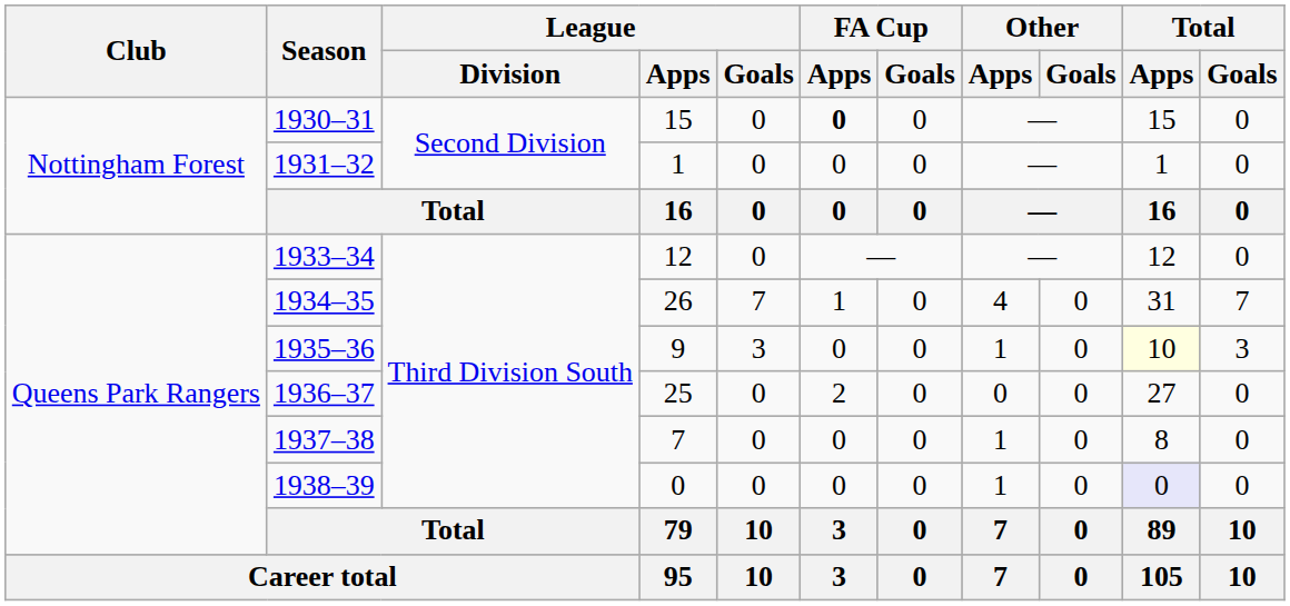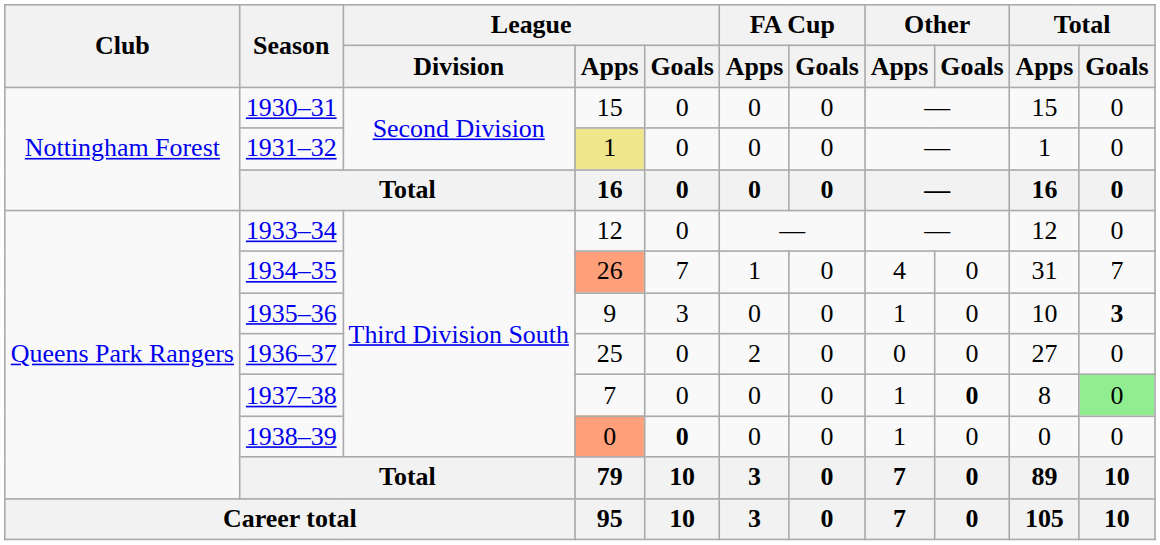1930–31 | FA Cup / Apps: bold -> normal
1931–32 | League / Apps: no background -> khaki background
1934–35 | League / Apps: no background -> lightsalmon background
1935–36 | Total / Apps: lightyellow background -> no background
1935–36 | Total / Goals: normal -> bold
1937–38 | Other / Goals: normal -> bold
1937–38 | Total / Goals: no background -> lightgreen background
1938–39 | League / Apps: no background -> lightsalmon background
1938–39 | League / Goals: normal -> bold
1938–39 | Total / Apps: lavender background -> no background
